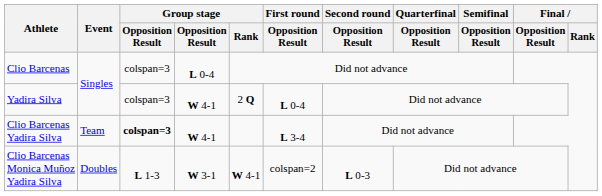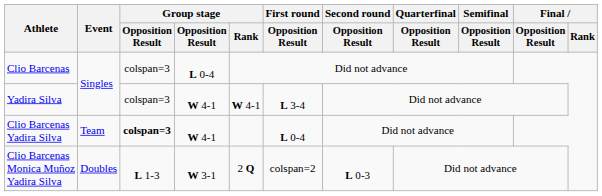Yadira Silva | Group stage / Rank: 2 Q -> W 4-1
Yadira Silva | First round / Opposition Result: L 0-4 -> L 3-4
Clio Barcenas Yadira Silva | First round / Opposition Result: L 3-4 -> L 0-4
Clio Barcenas Monica Muñoz Yadira Silva | Group stage / Rank: W 4-1 -> 2 Q
